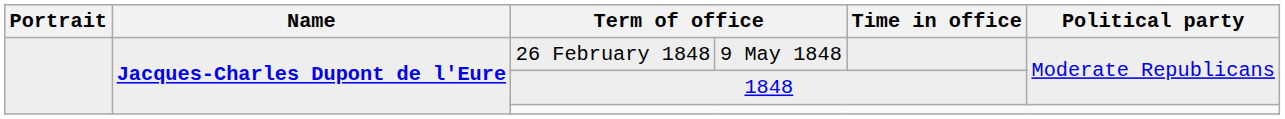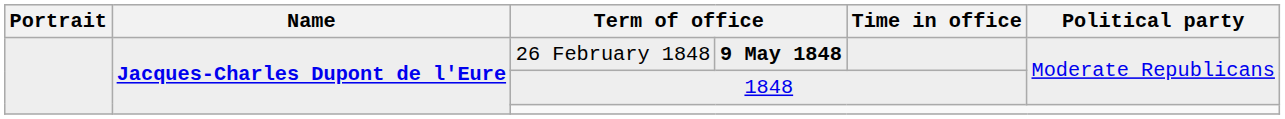26 February 1848 | column 4: normal -> bold
